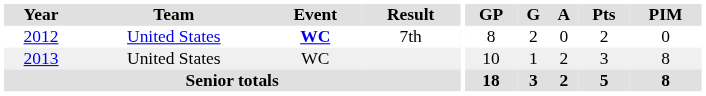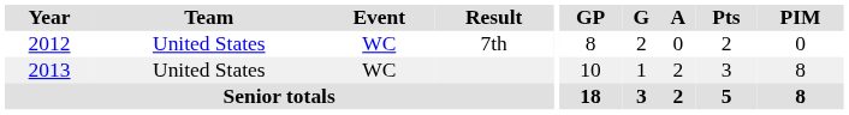7th | Event: bold -> normal
